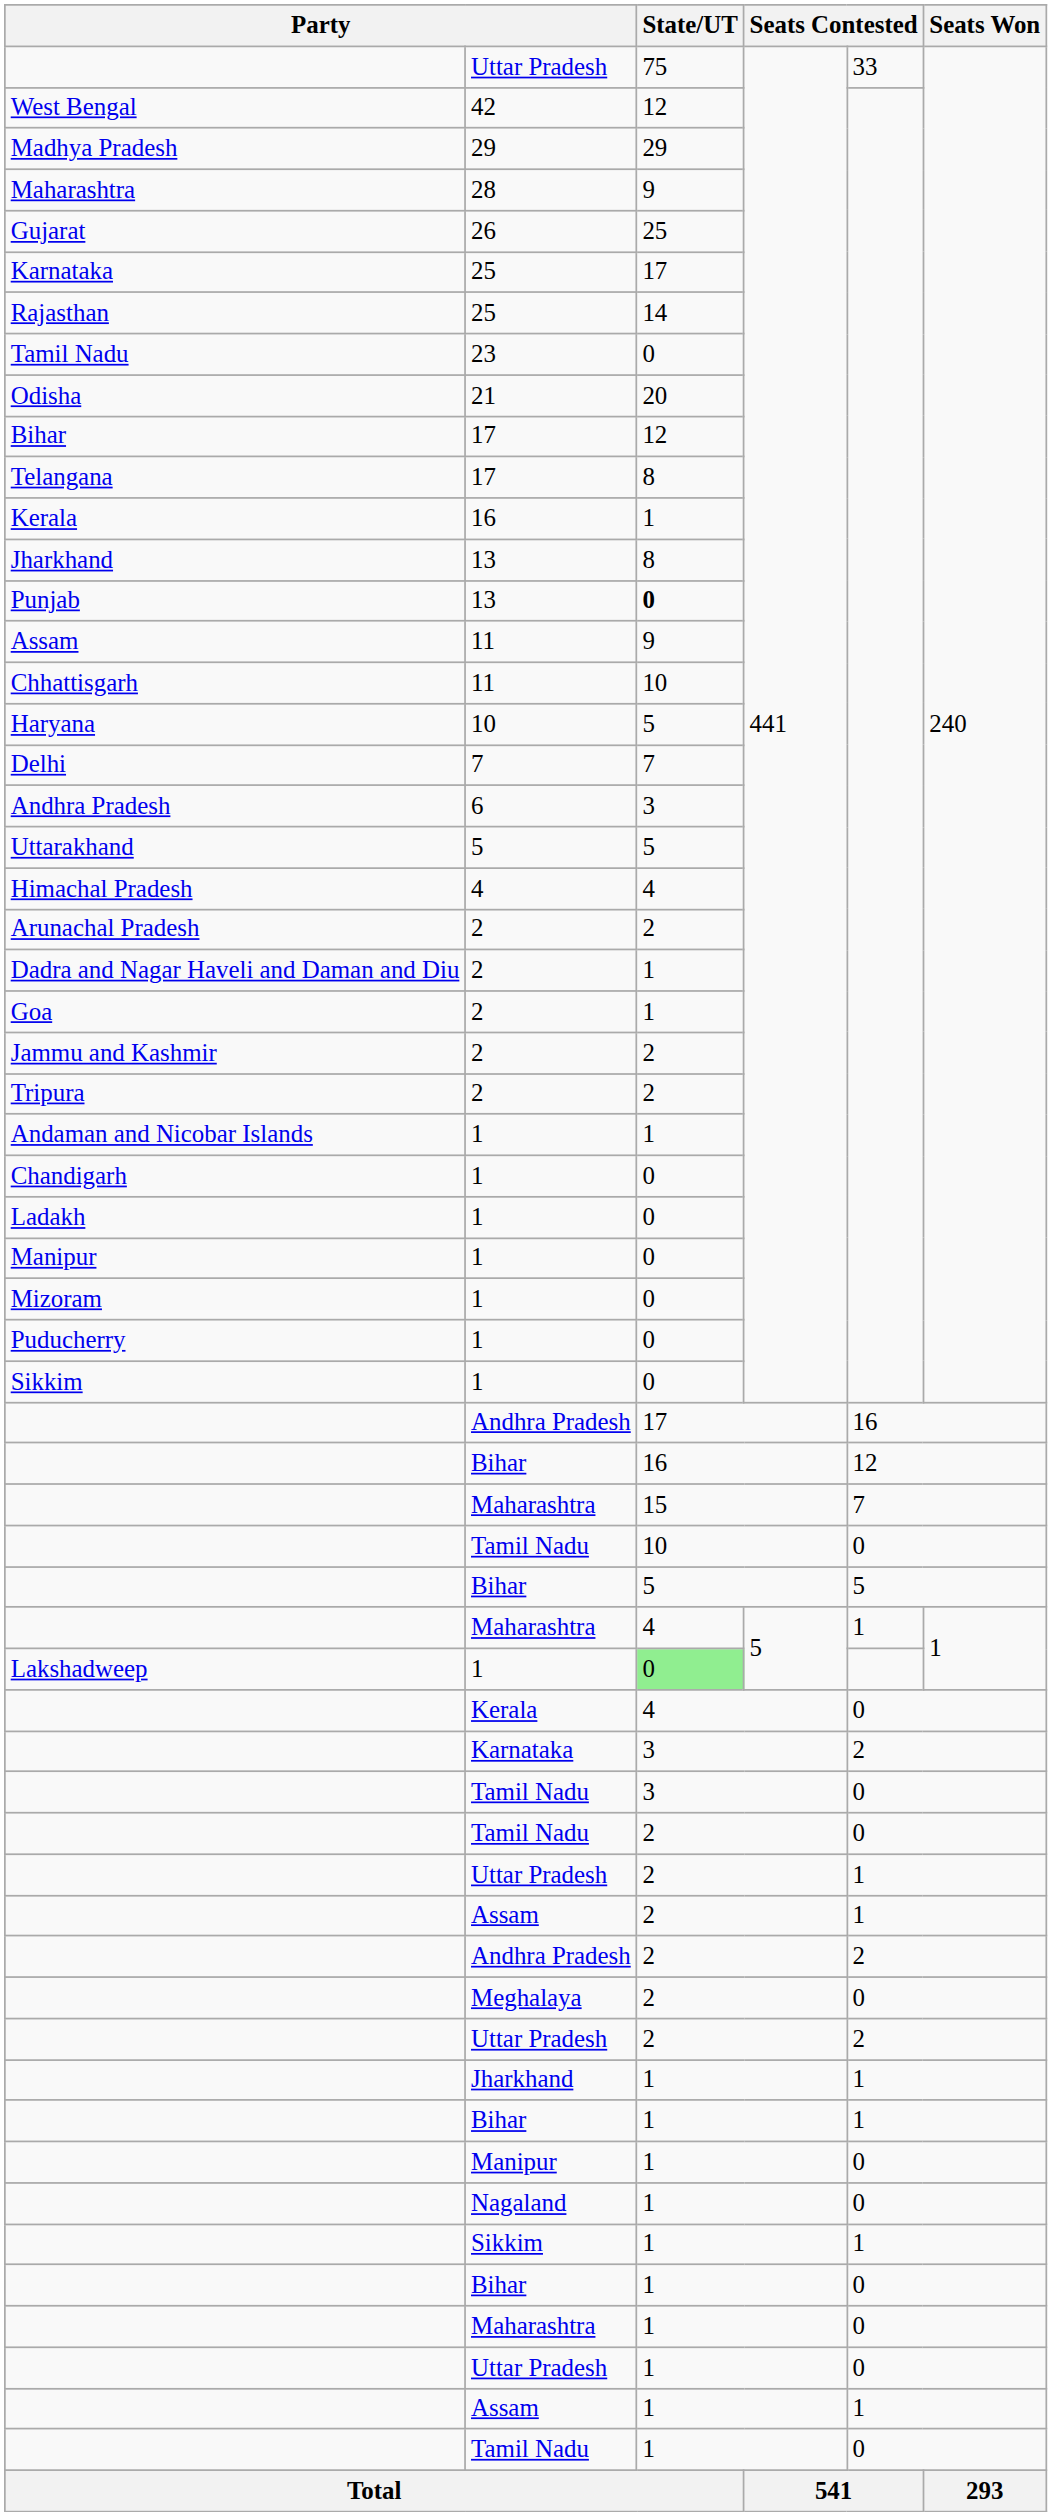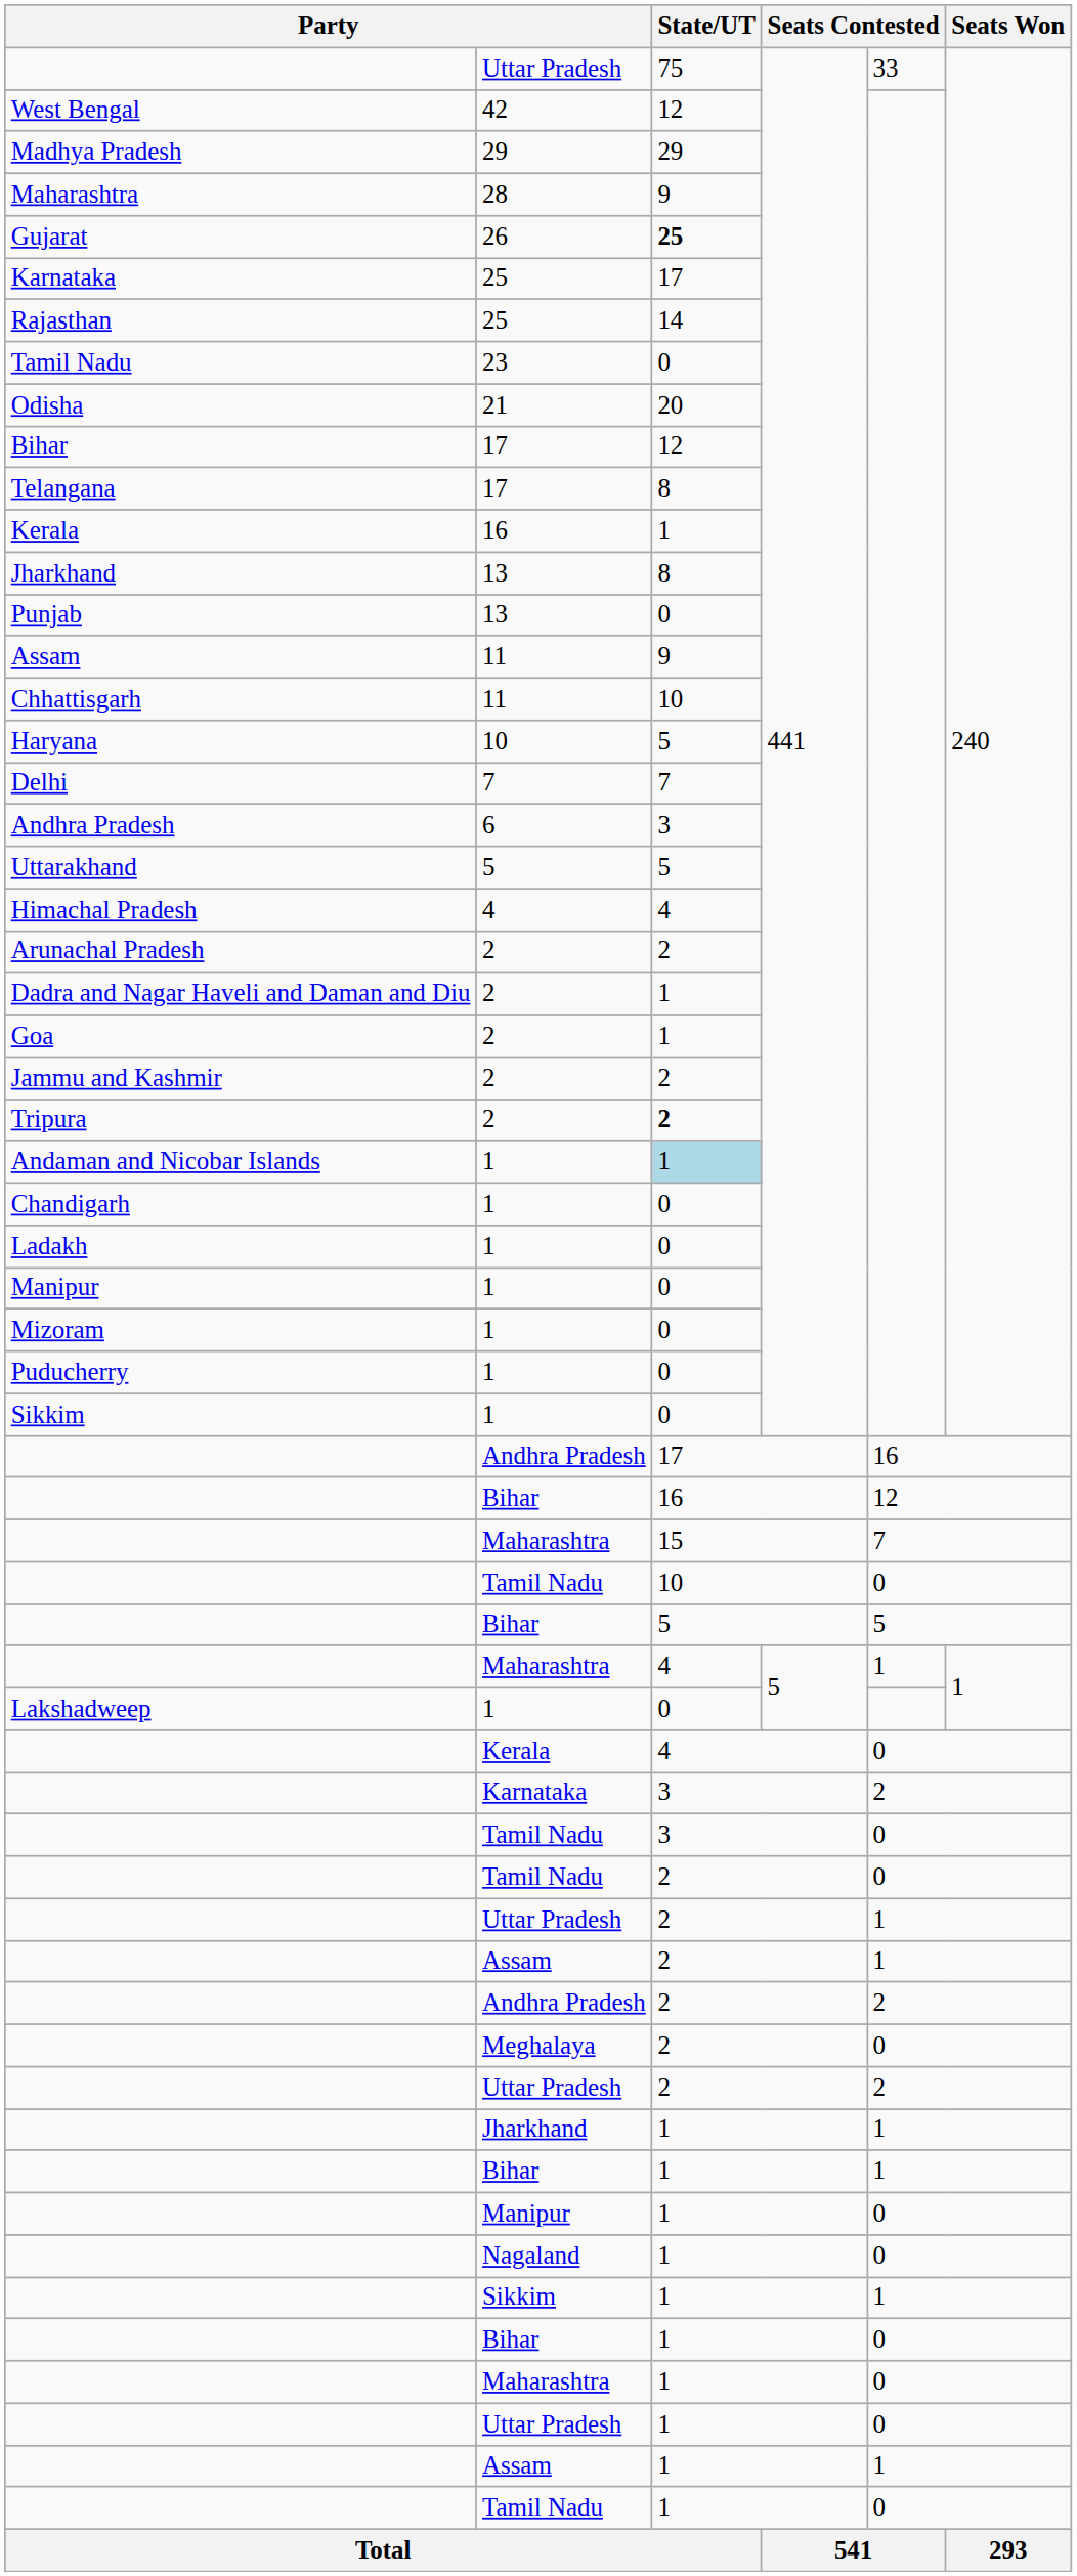Gujarat | State/UT: normal -> bold
Punjab | State/UT: bold -> normal
Tripura | State/UT: normal -> bold
Andaman and Nicobar Islands | State/UT: no background -> lightblue background
Lakshadweep | State/UT: lightgreen background -> no background
